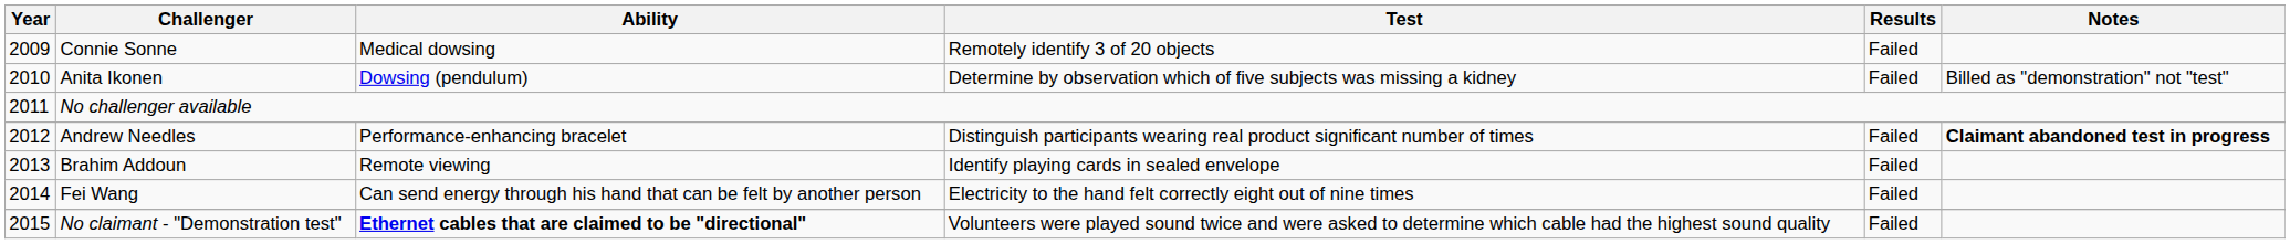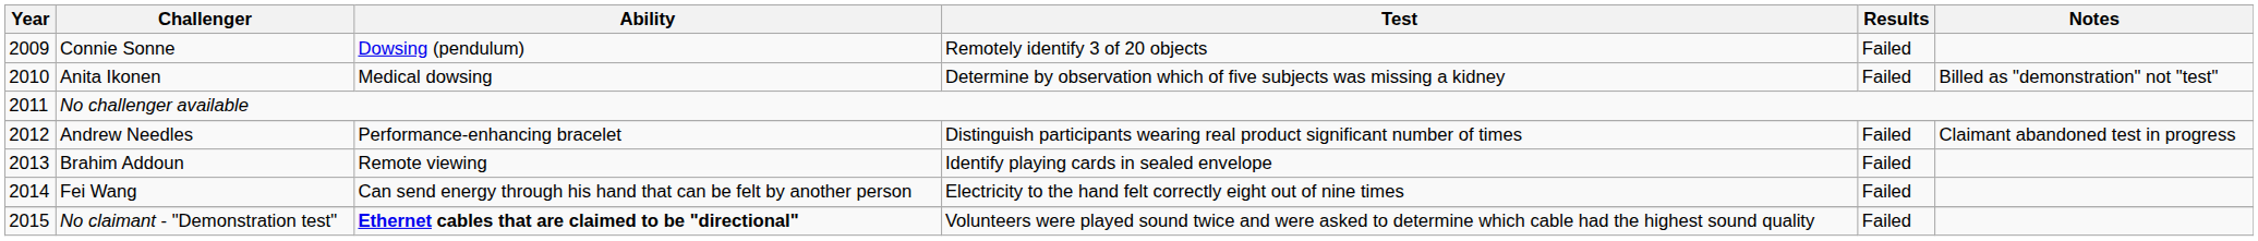Connie Sonne | Ability: Medical dowsing -> Dowsing (pendulum)
Anita Ikonen | Ability: Dowsing (pendulum) -> Medical dowsing
Andrew Needles | Notes: bold -> normal
